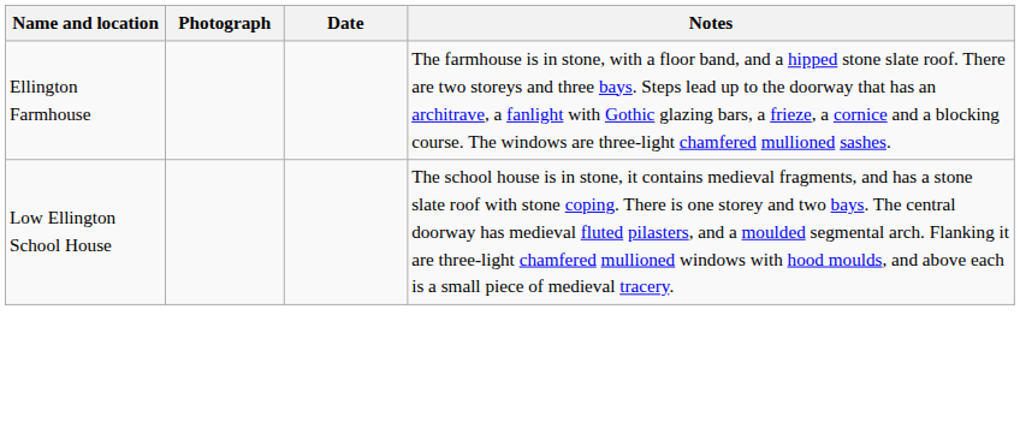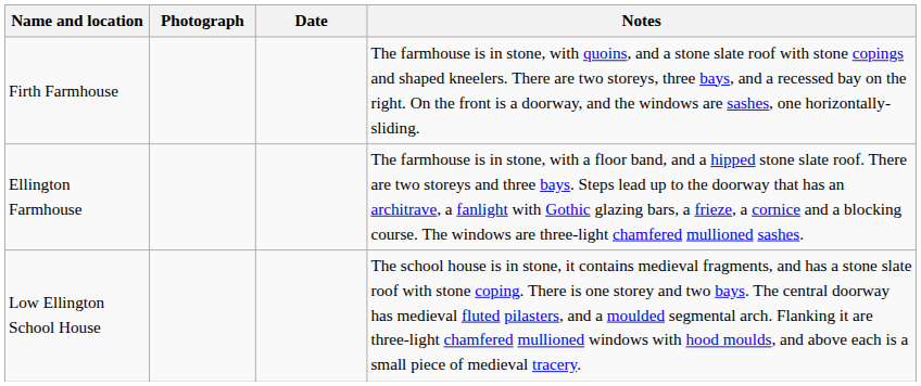+ row: Firth Farmhouse | The farmhouse is in stone, with quoins, and a stone slate roof with stone copings and shaped kneelers. There are two storeys, three bays, and a recessed bay on the right. On the front is a doorway, and the windows are sashes, one horizontally-sliding.
